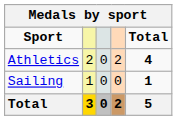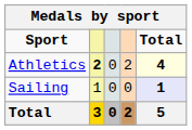Athletics | column 2: normal -> bold
Athletics | Total: no background -> lightyellow background
Sailing | Total: no background -> lavender background
